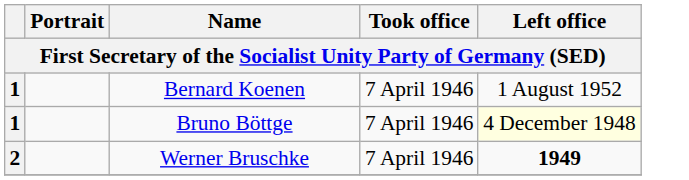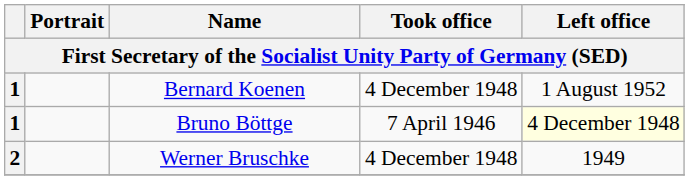Bernard Koenen | Took office: 7 April 1946 -> 4 December 1948
Werner Bruschke | Took office: 7 April 1946 -> 4 December 1948
Werner Bruschke | Left office: bold -> normal
